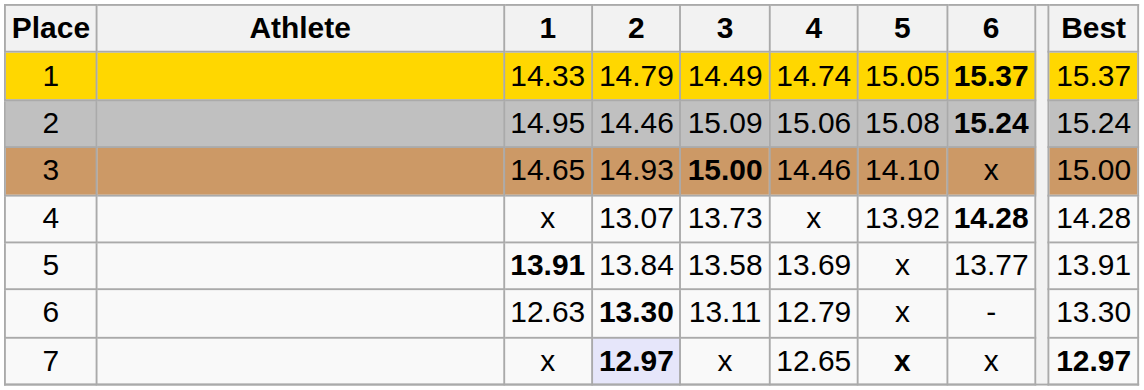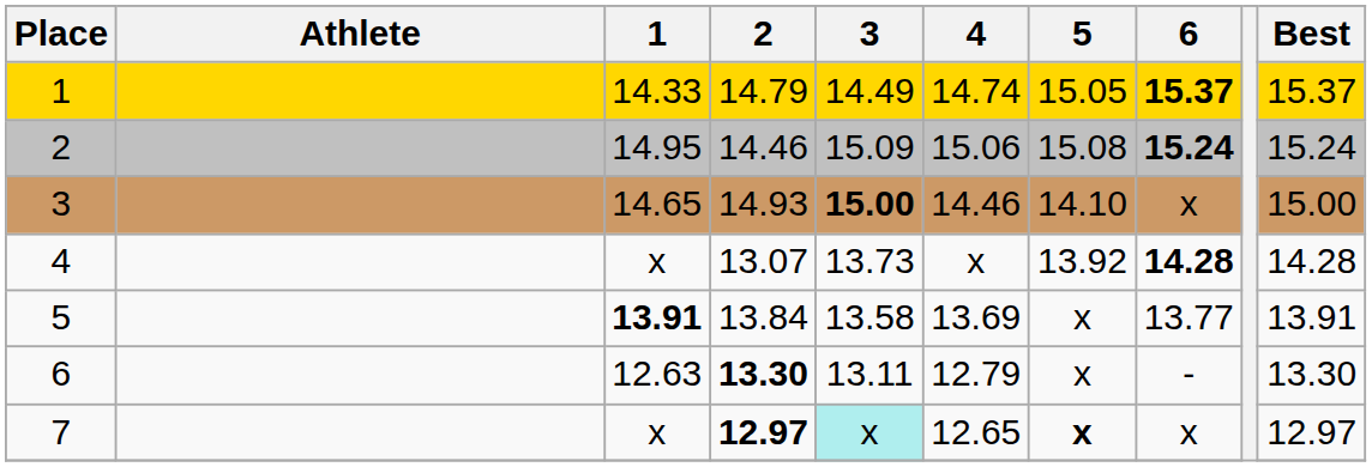7 | 2: lavender background -> no background
7 | 3: no background -> paleturquoise background
7 | Best: bold -> normal
